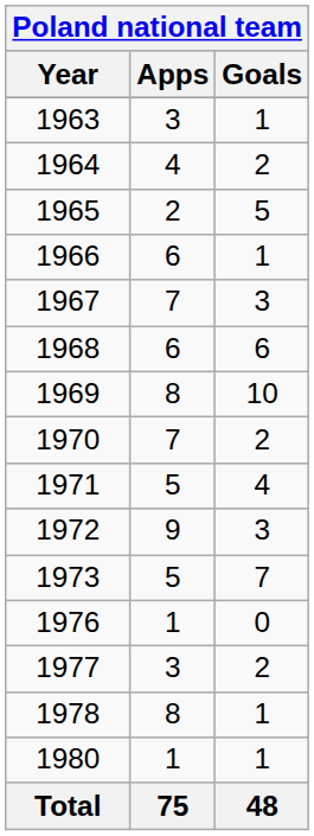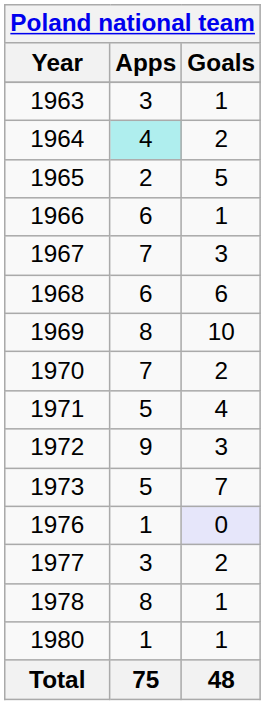1964 | Apps: no background -> paleturquoise background
1976 | Goals: no background -> lavender background
